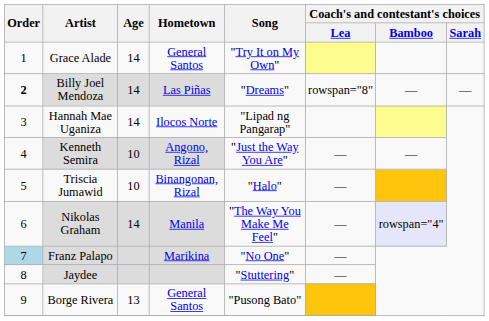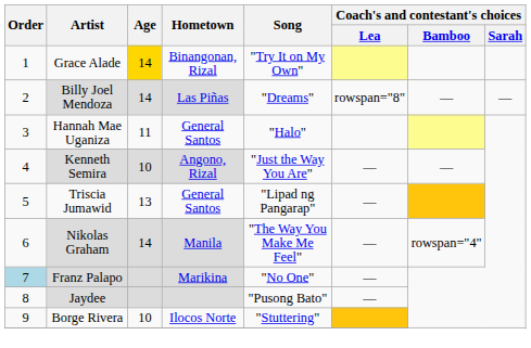Grace Alade | Age: no background -> gold background
Grace Alade | Hometown: General Santos -> Binangonan, Rizal
Billy Joel Mendoza | Order: bold -> normal
Hannah Mae Uganiza | Age: 14 -> 11
Hannah Mae Uganiza | Hometown: Ilocos Norte -> General Santos
Hannah Mae Uganiza | Song: "Lipad ng Pangarap" -> "Halo"
Triscia Jumawid | Age: 10 -> 13
Triscia Jumawid | Hometown: Binangonan, Rizal -> General Santos
Triscia Jumawid | Song: "Halo" -> "Lipad ng Pangarap"
Nikolas Graham | Coach's and contestant's choices / Bamboo: lavender background -> no background
Jaydee | Song: "Stuttering" -> "Pusong Bato"
Borge Rivera | Age: 13 -> 10
Borge Rivera | Hometown: General Santos -> Ilocos Norte
Borge Rivera | Song: "Pusong Bato" -> "Stuttering"
